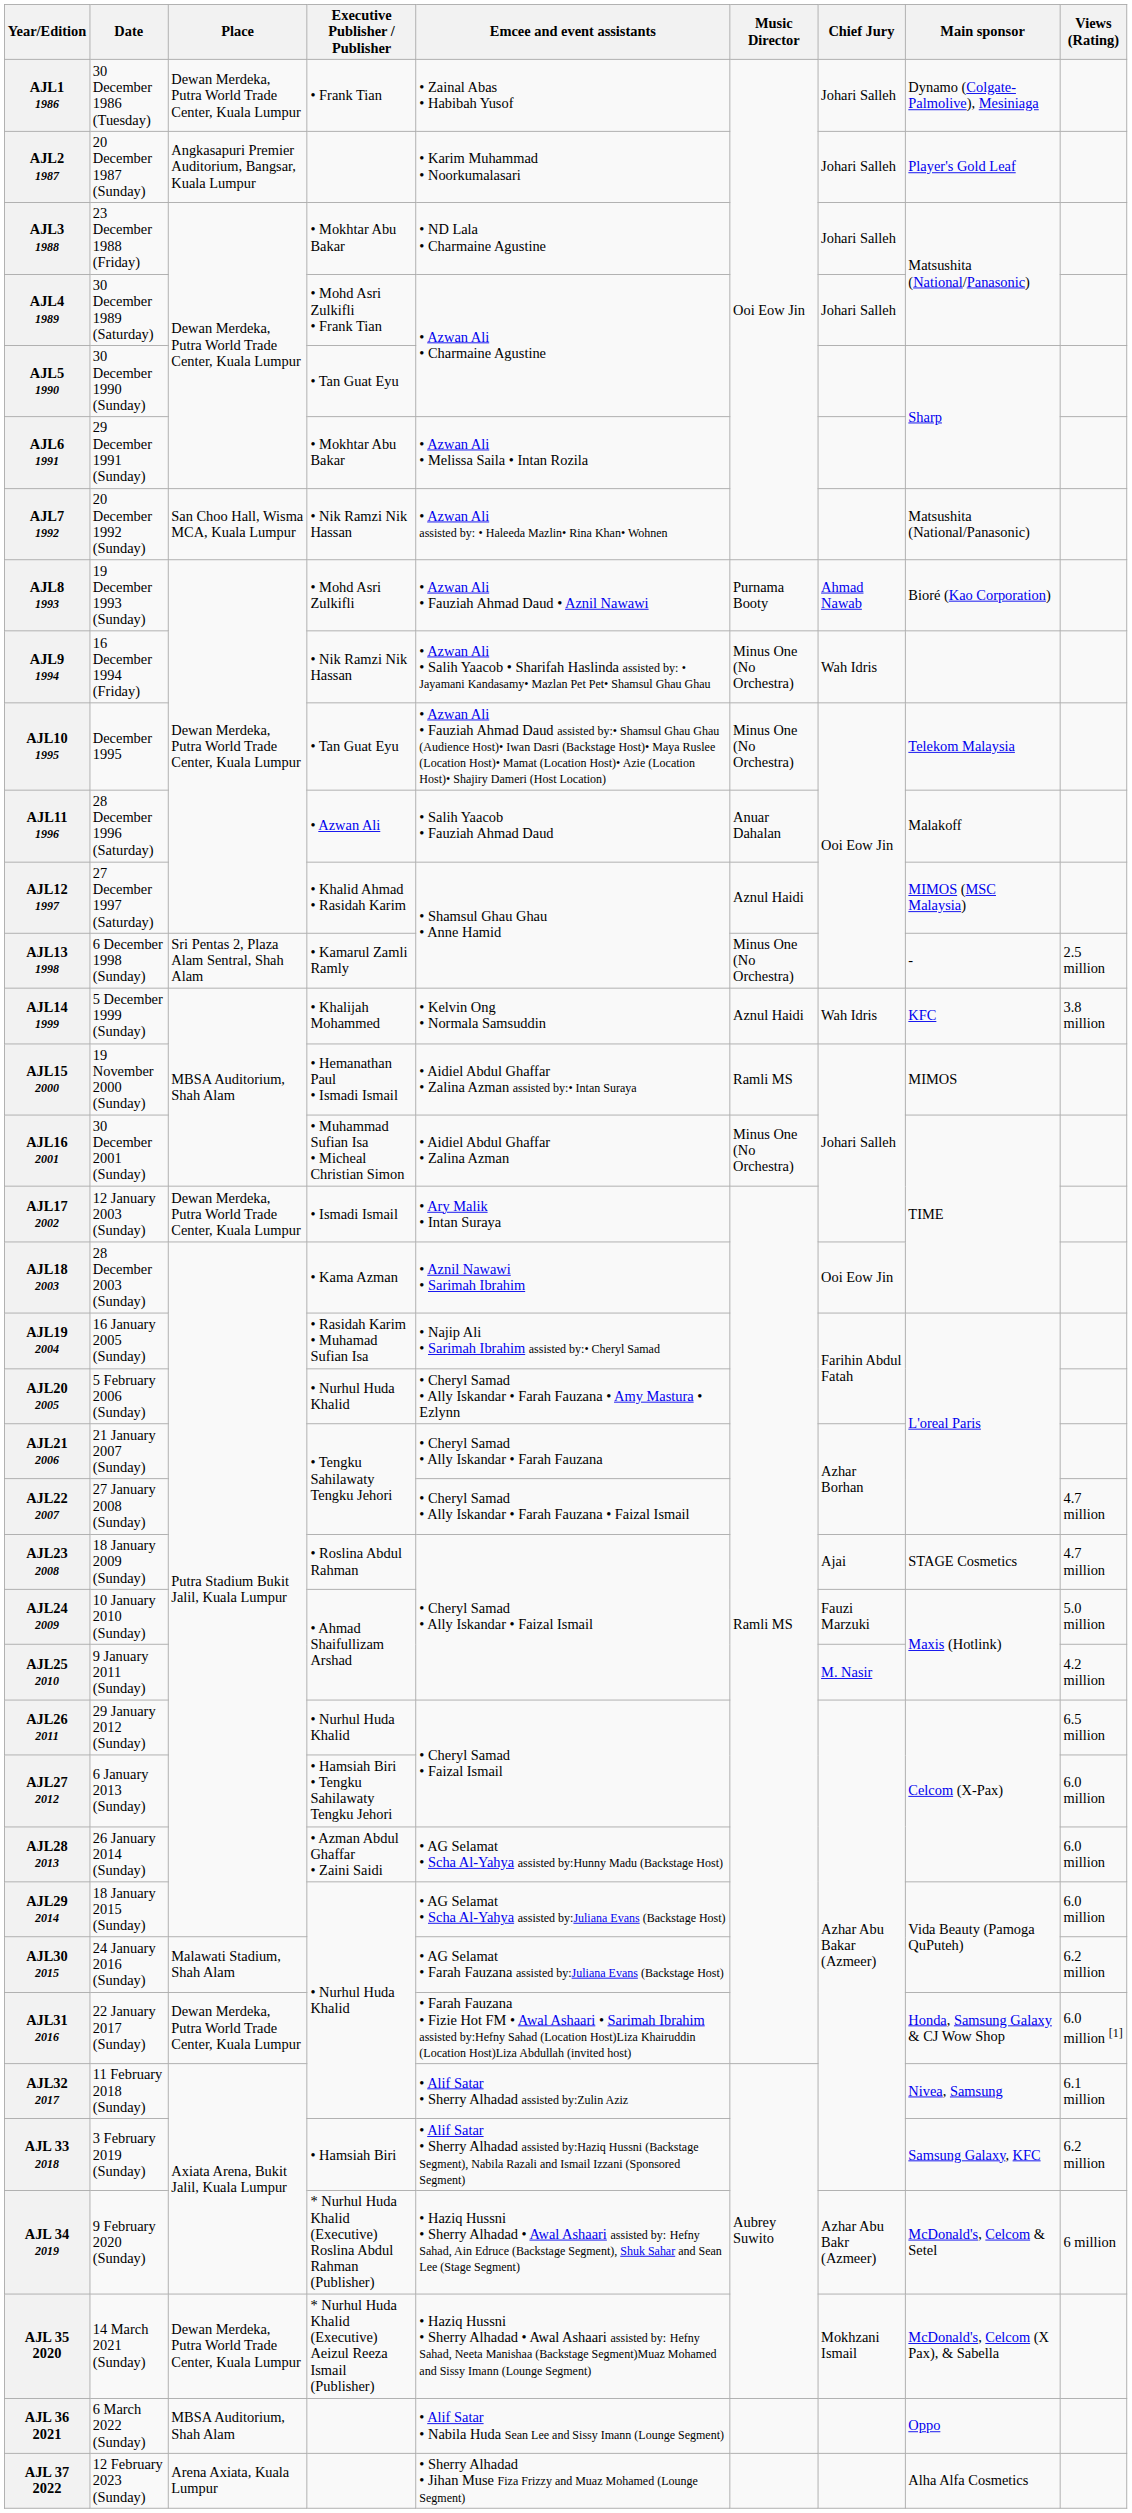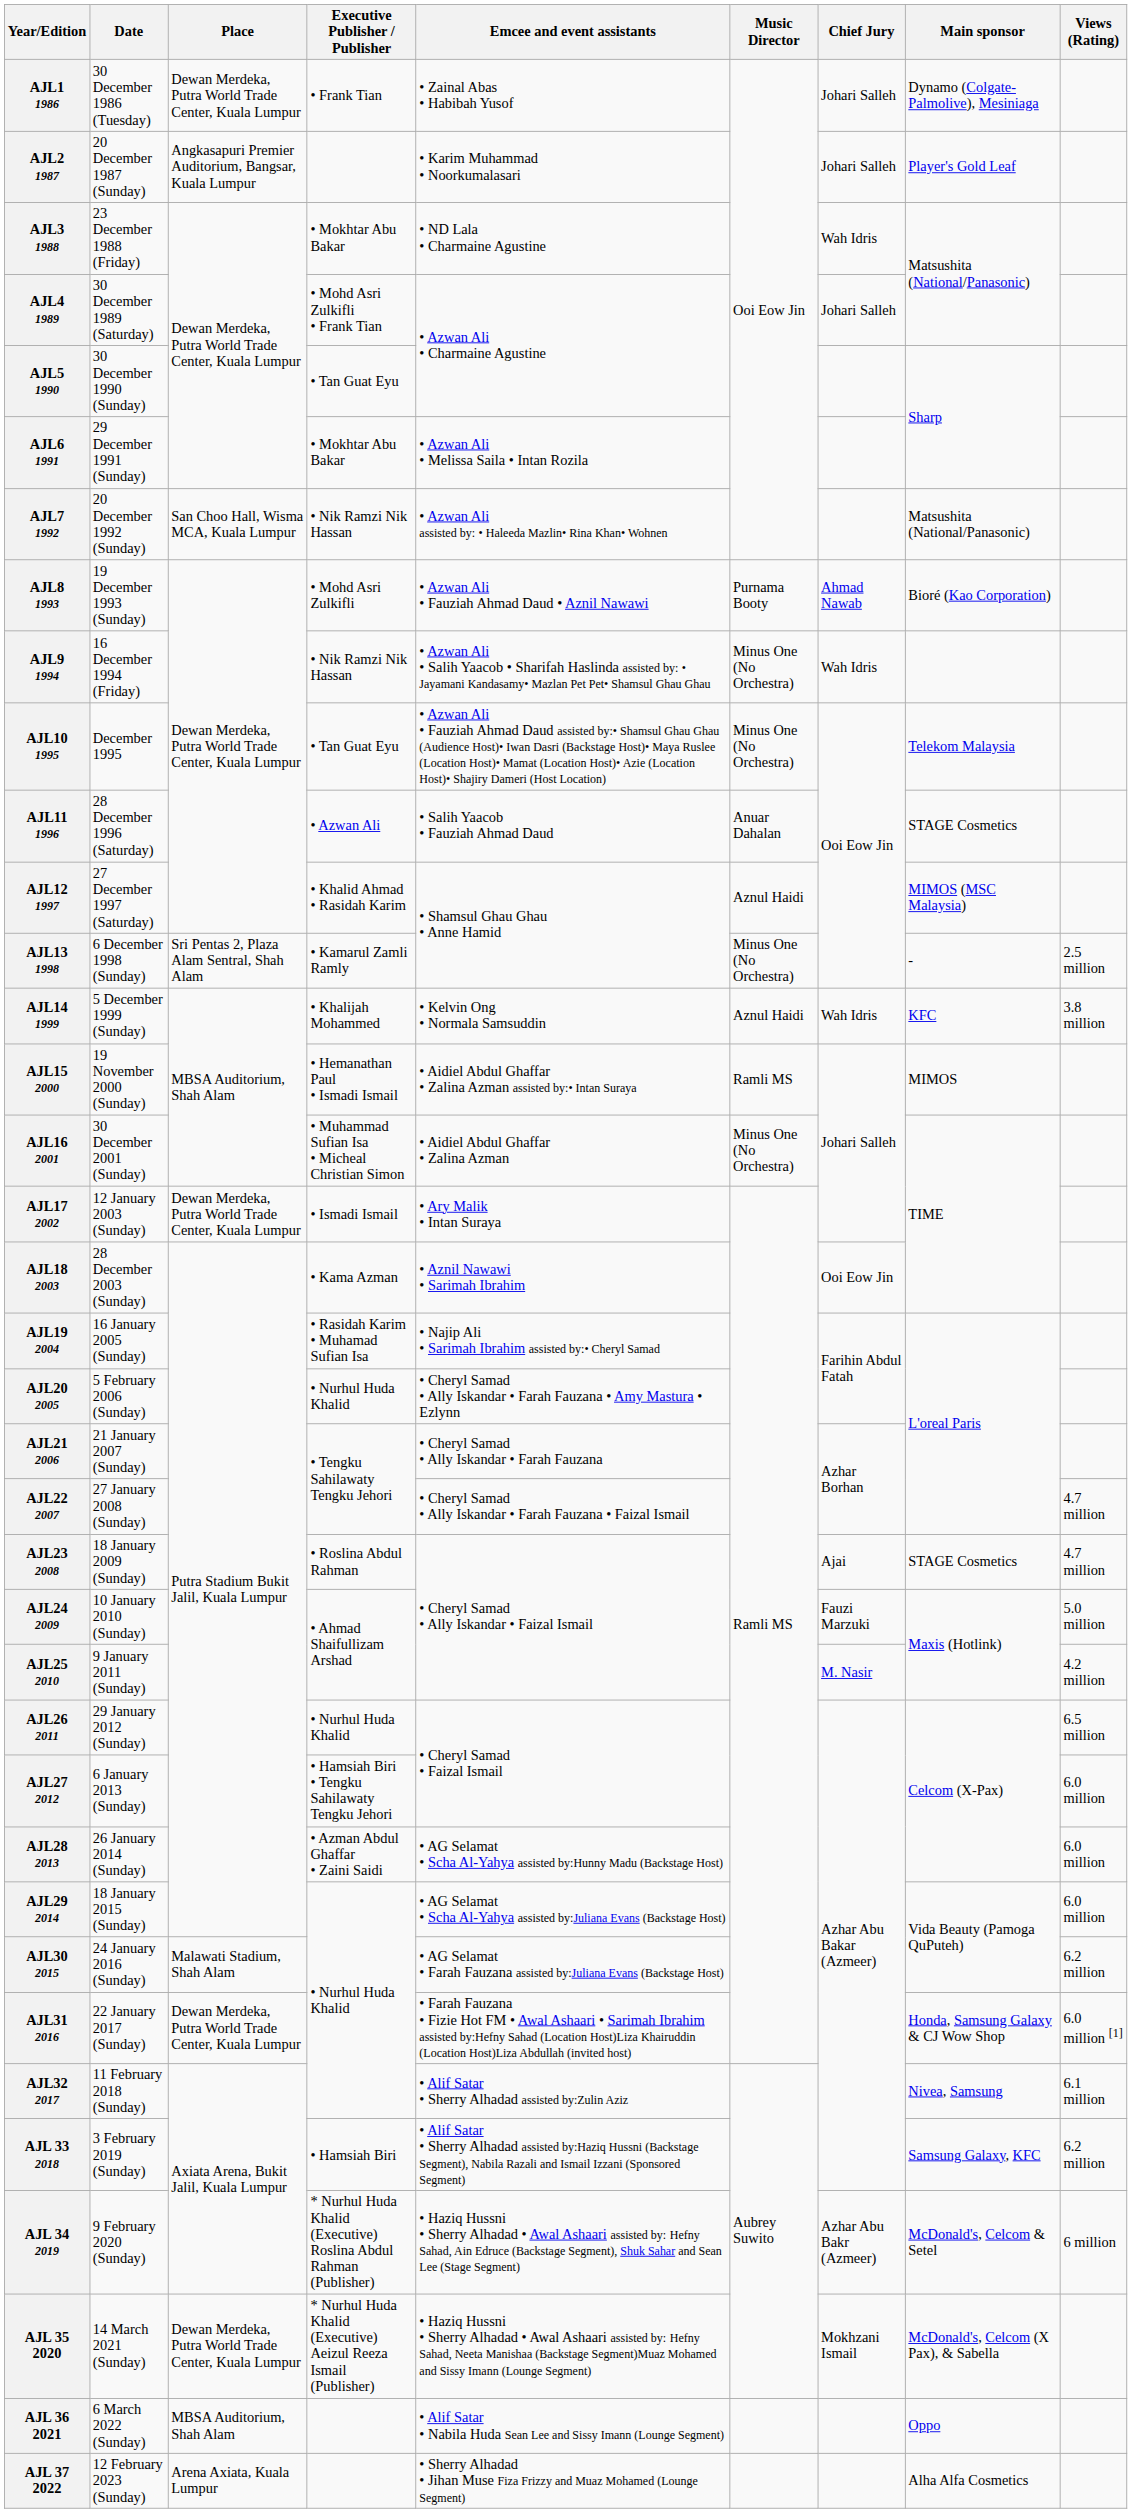AJL3 1988 | Chief Jury: Johari Salleh -> Wah Idris
AJL11 1996 | Main sponsor: Malakoff -> STAGE Cosmetics
